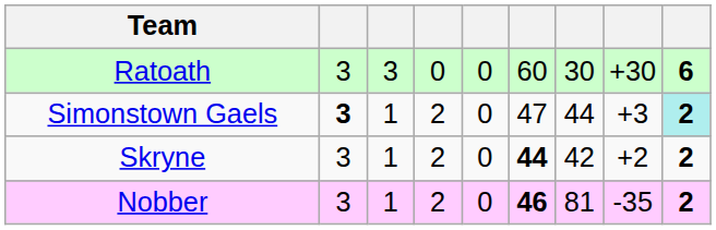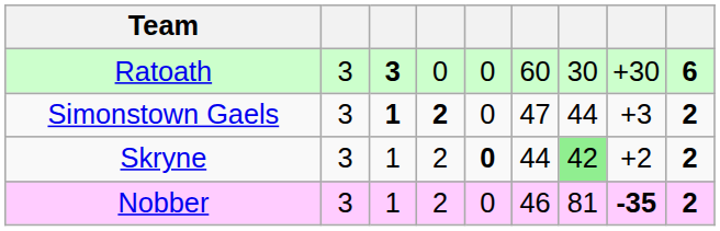Ratoath | column 3: normal -> bold
Simonstown Gaels | column 2: bold -> normal
Simonstown Gaels | column 3: normal -> bold
Simonstown Gaels | column 4: normal -> bold
Simonstown Gaels | column 9: paleturquoise background -> no background
Skryne | column 5: normal -> bold
Skryne | column 6: bold -> normal
Skryne | column 7: no background -> lightgreen background
Nobber | column 6: bold -> normal
Nobber | column 8: normal -> bold
